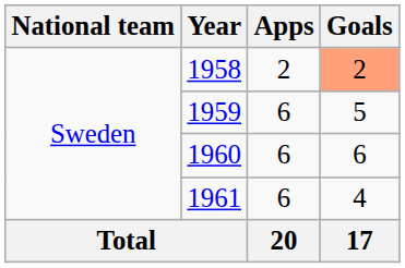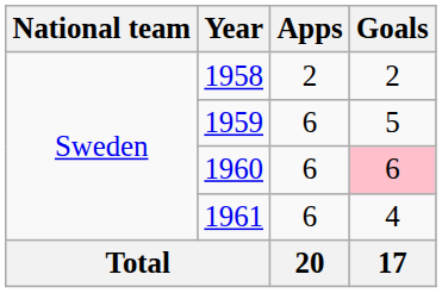1958 | Goals: lightsalmon background -> no background
1960 | Goals: no background -> pink background
